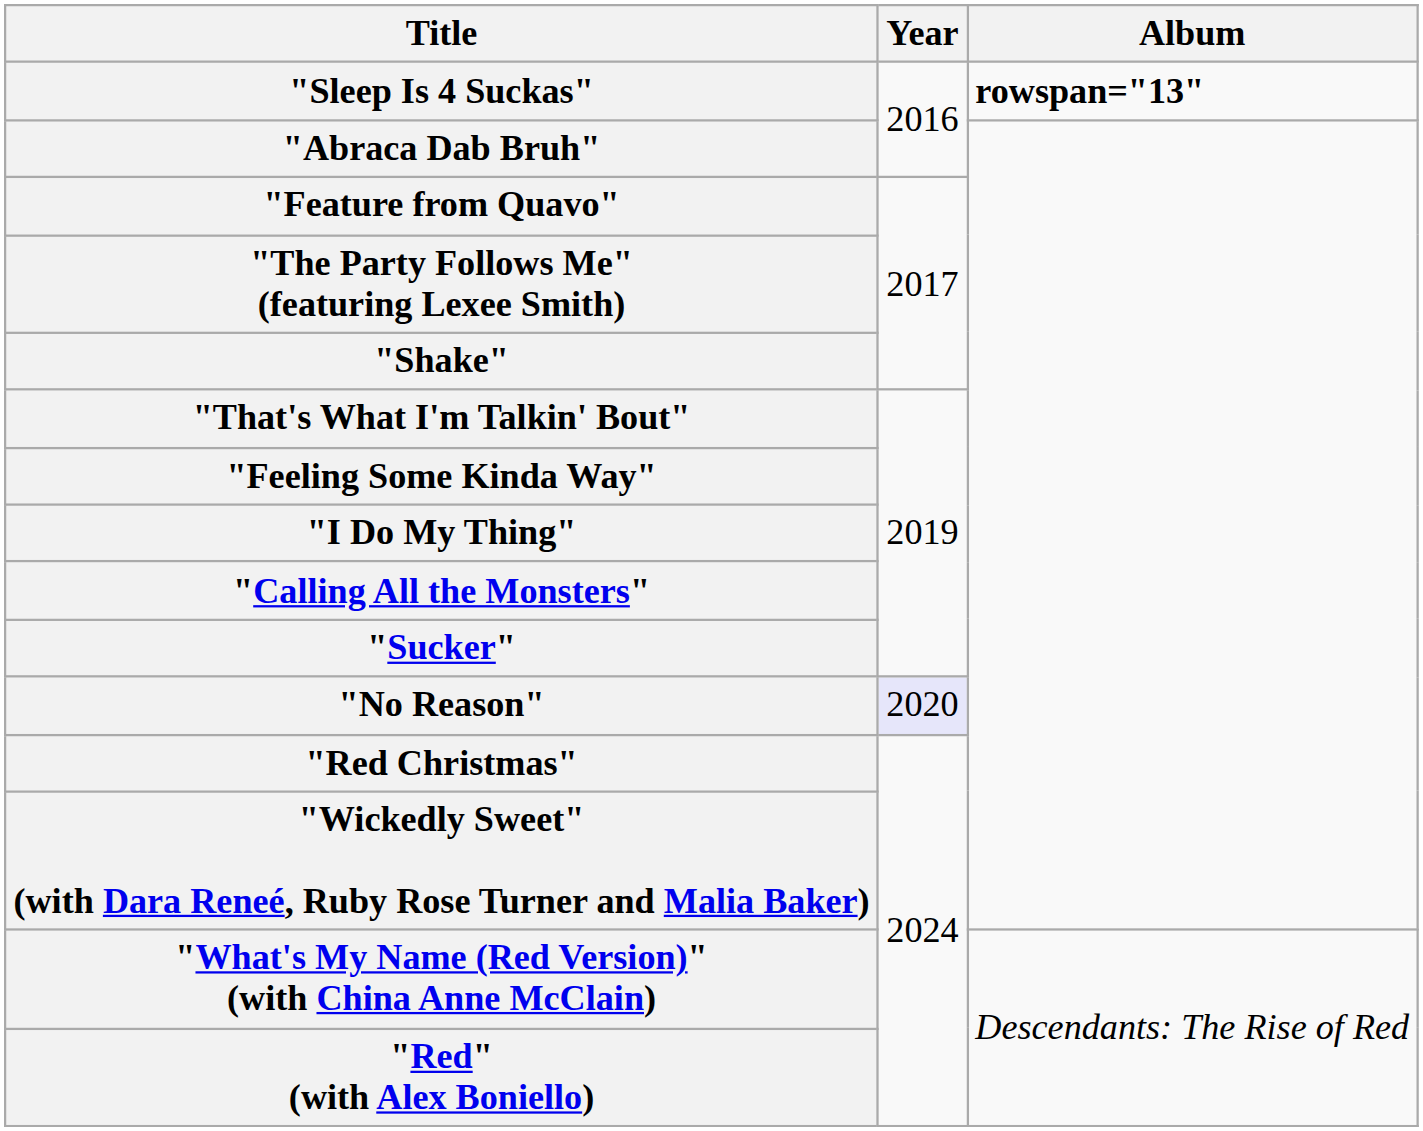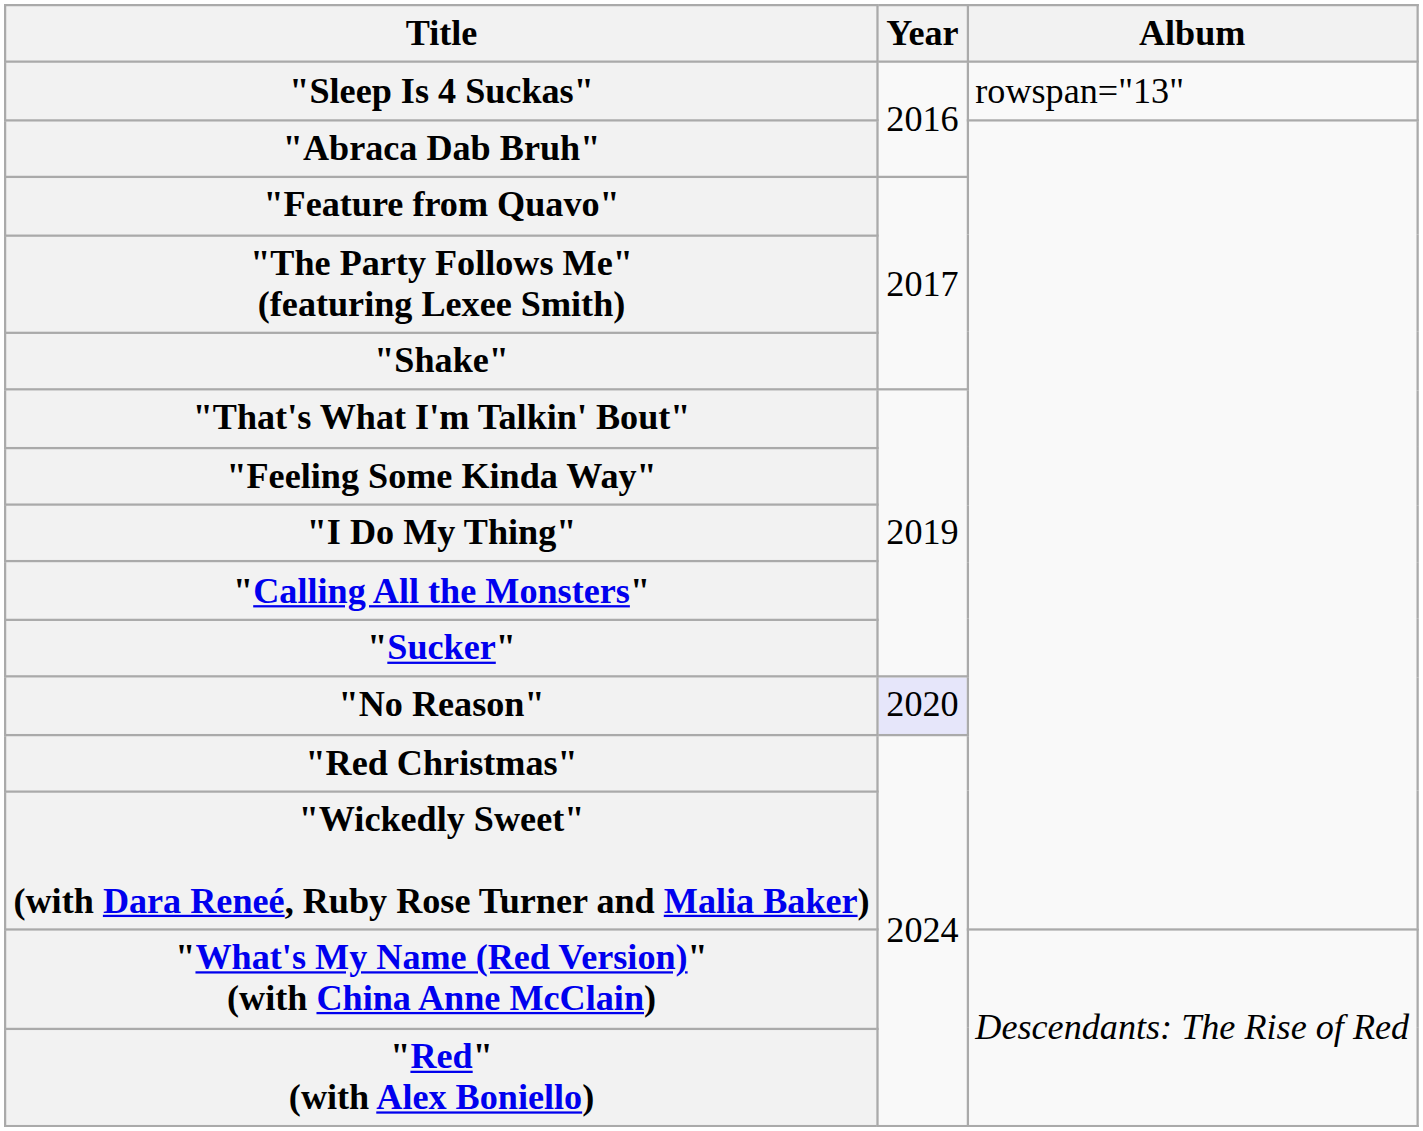"Sleep Is 4 Suckas" | Album: bold -> normal
